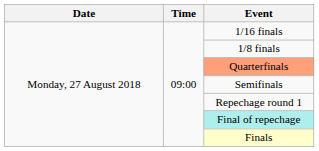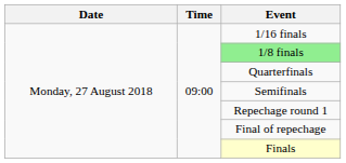1/8 finals | Event: no background -> lightgreen background
Quarterfinals | Event: lightsalmon background -> no background
Final of repechage | Event: paleturquoise background -> no background
